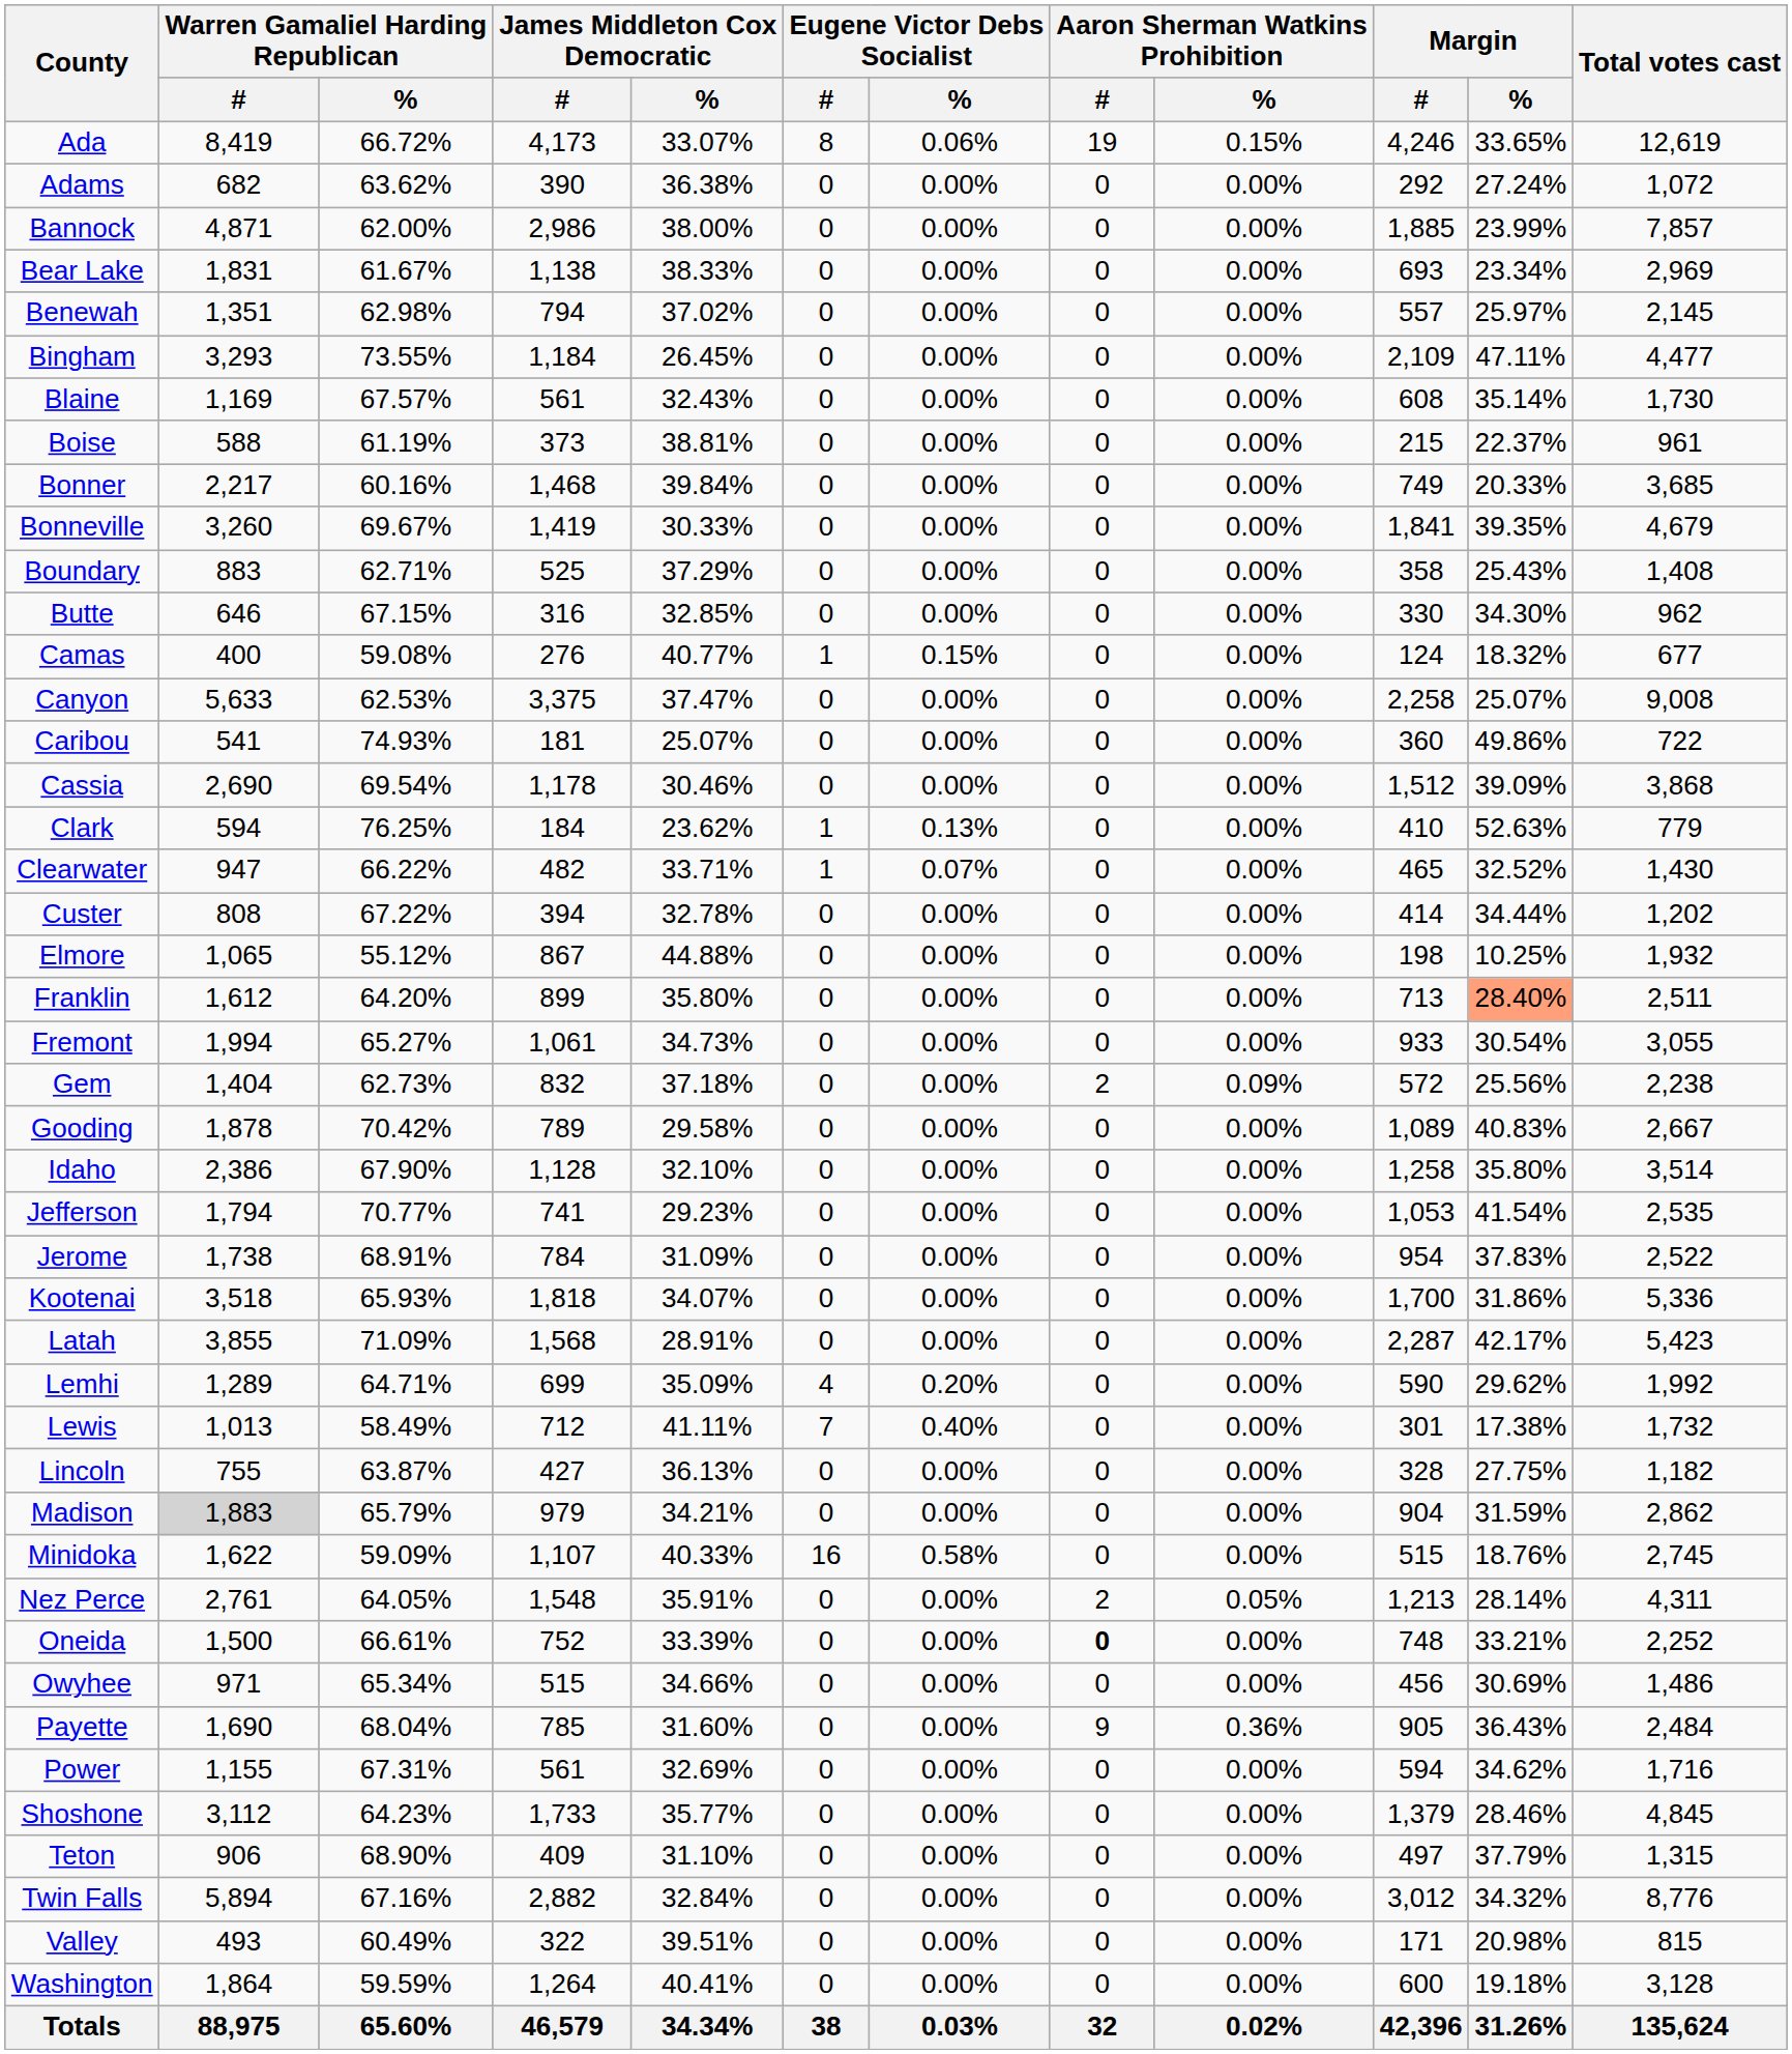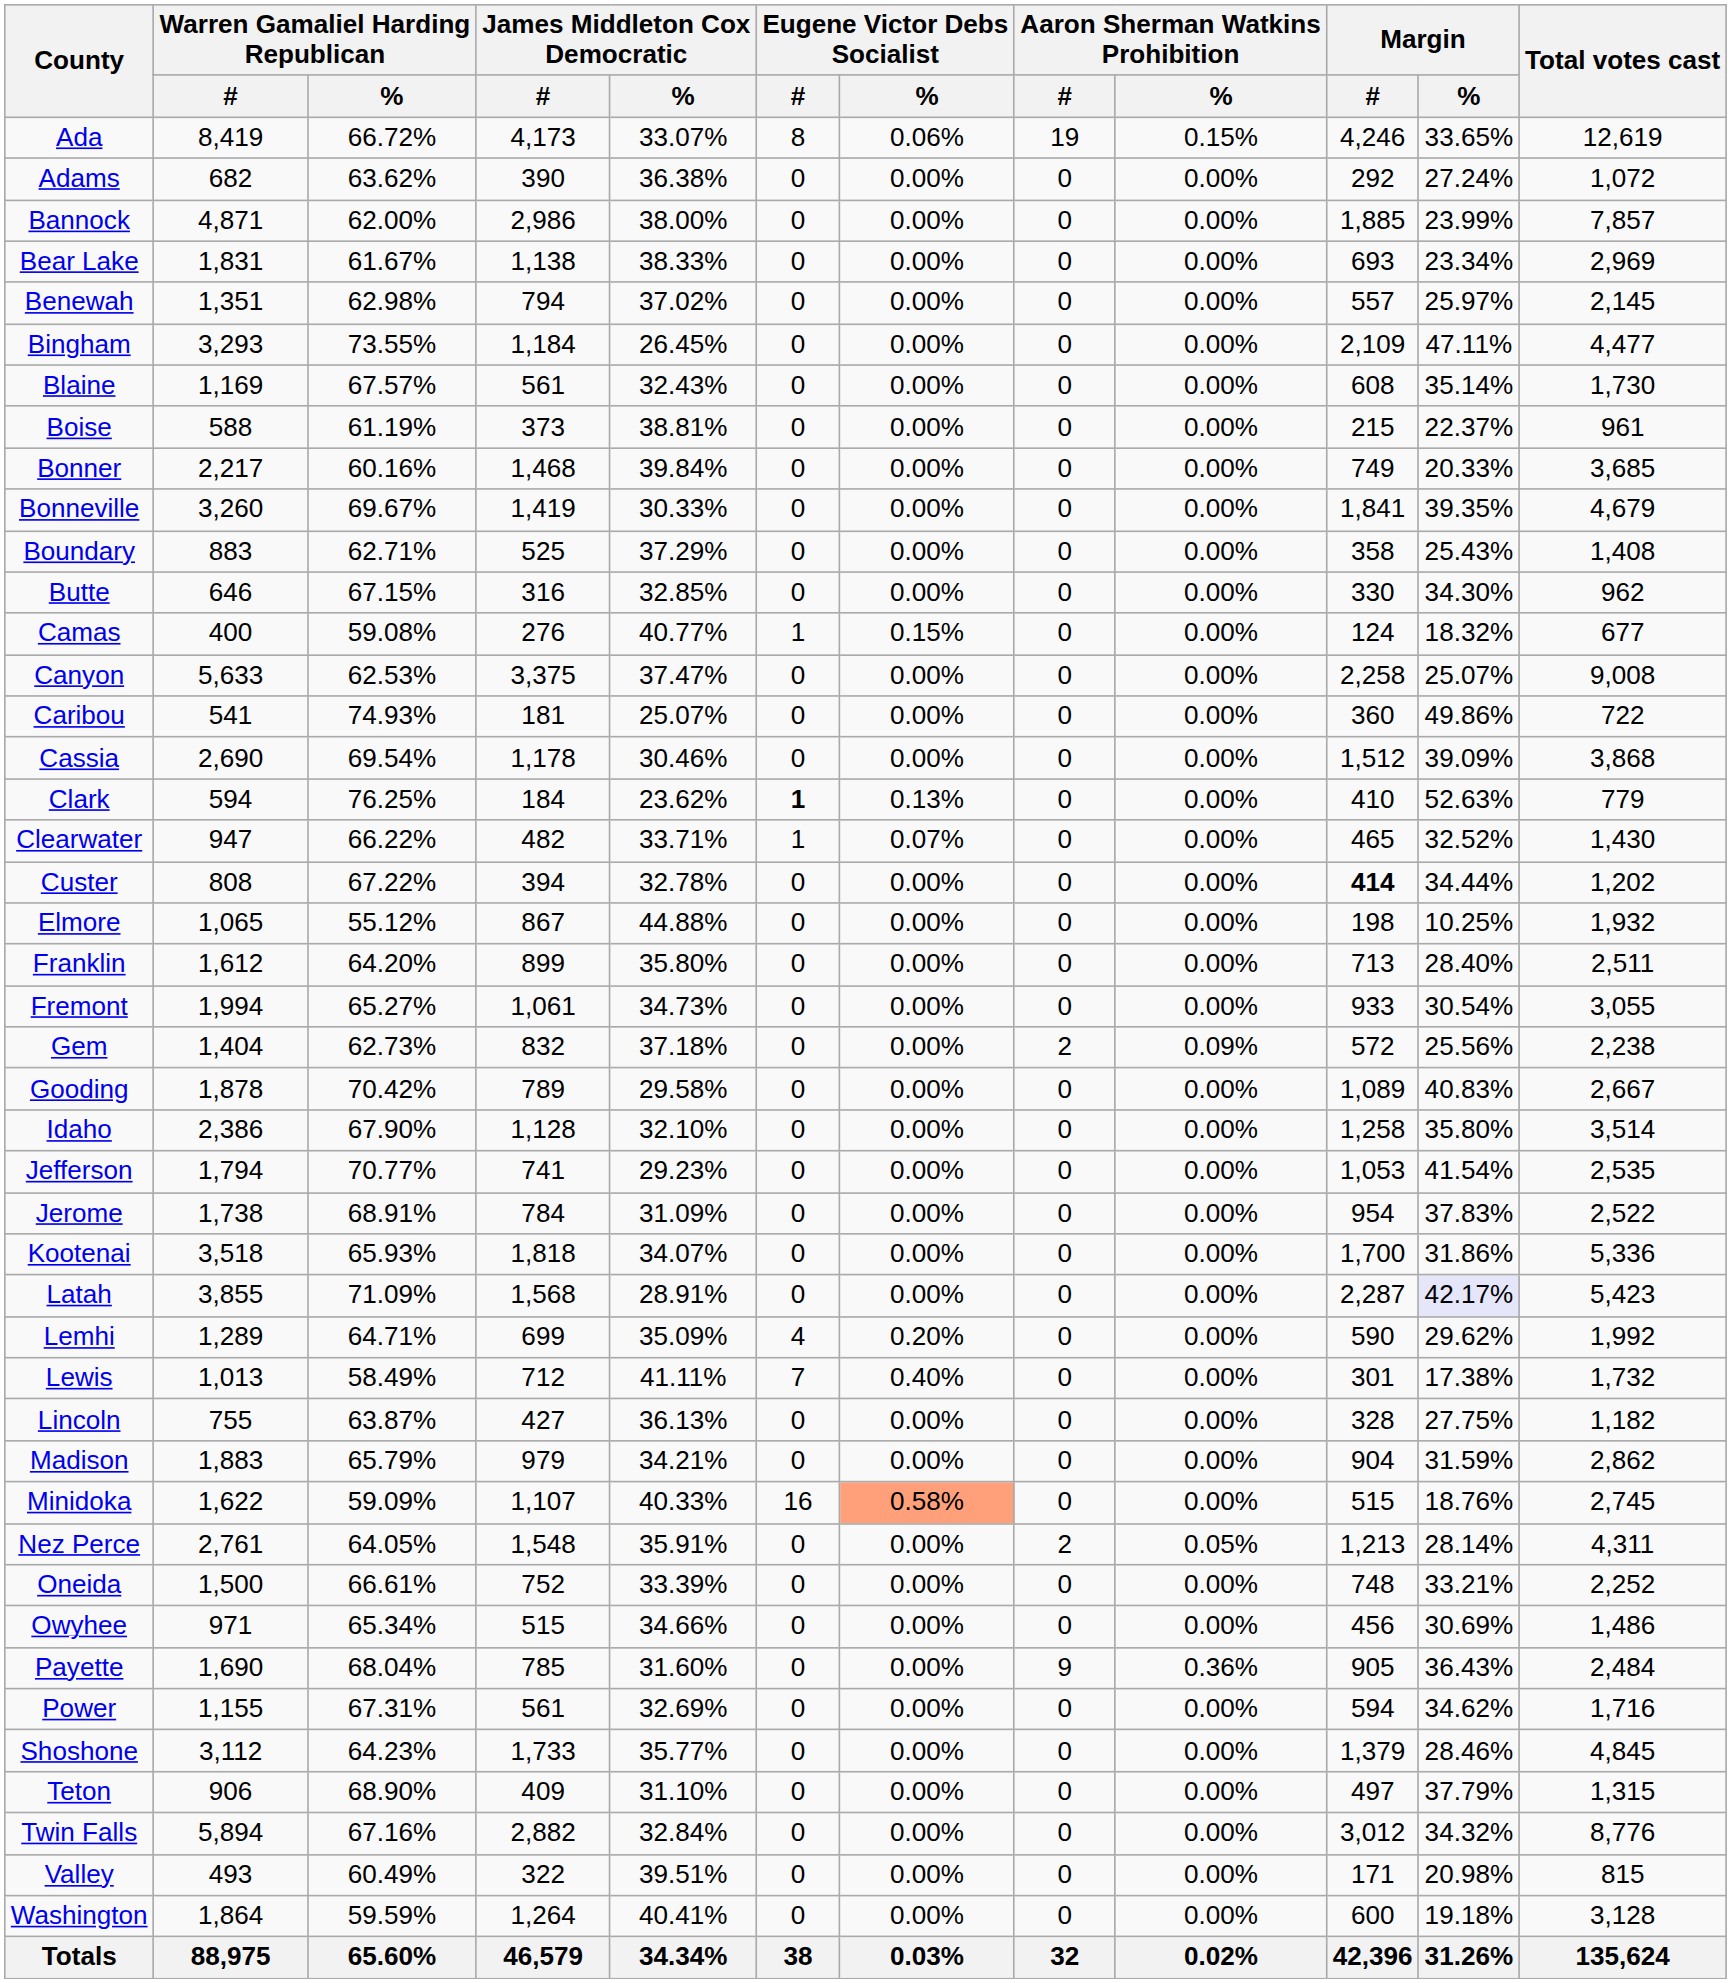Clark | Eugene Victor Debs Socialist / #: normal -> bold
Custer | Margin / #: normal -> bold
Franklin | Margin / %: lightsalmon background -> no background
Latah | Margin / %: no background -> lavender background
Madison | Warren Gamaliel Harding Republican / #: lightgrey background -> no background
Minidoka | Eugene Victor Debs Socialist / %: no background -> lightsalmon background
Oneida | Aaron Sherman Watkins Prohibition / #: bold -> normal
